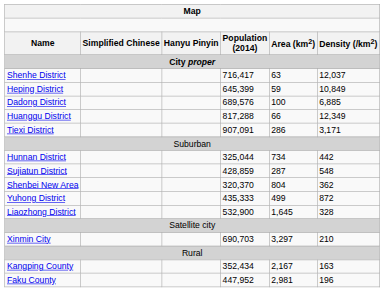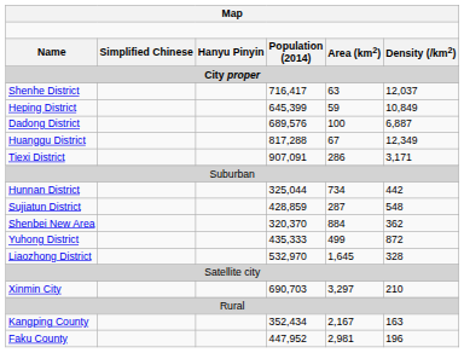Dadong District | column 6: 6,885 -> 6,887
Huanggu District | column 5: 66 -> 67
Shenbei New Area | column 5: 804 -> 884
Liaozhong District | column 4: 532,900 -> 532,970
